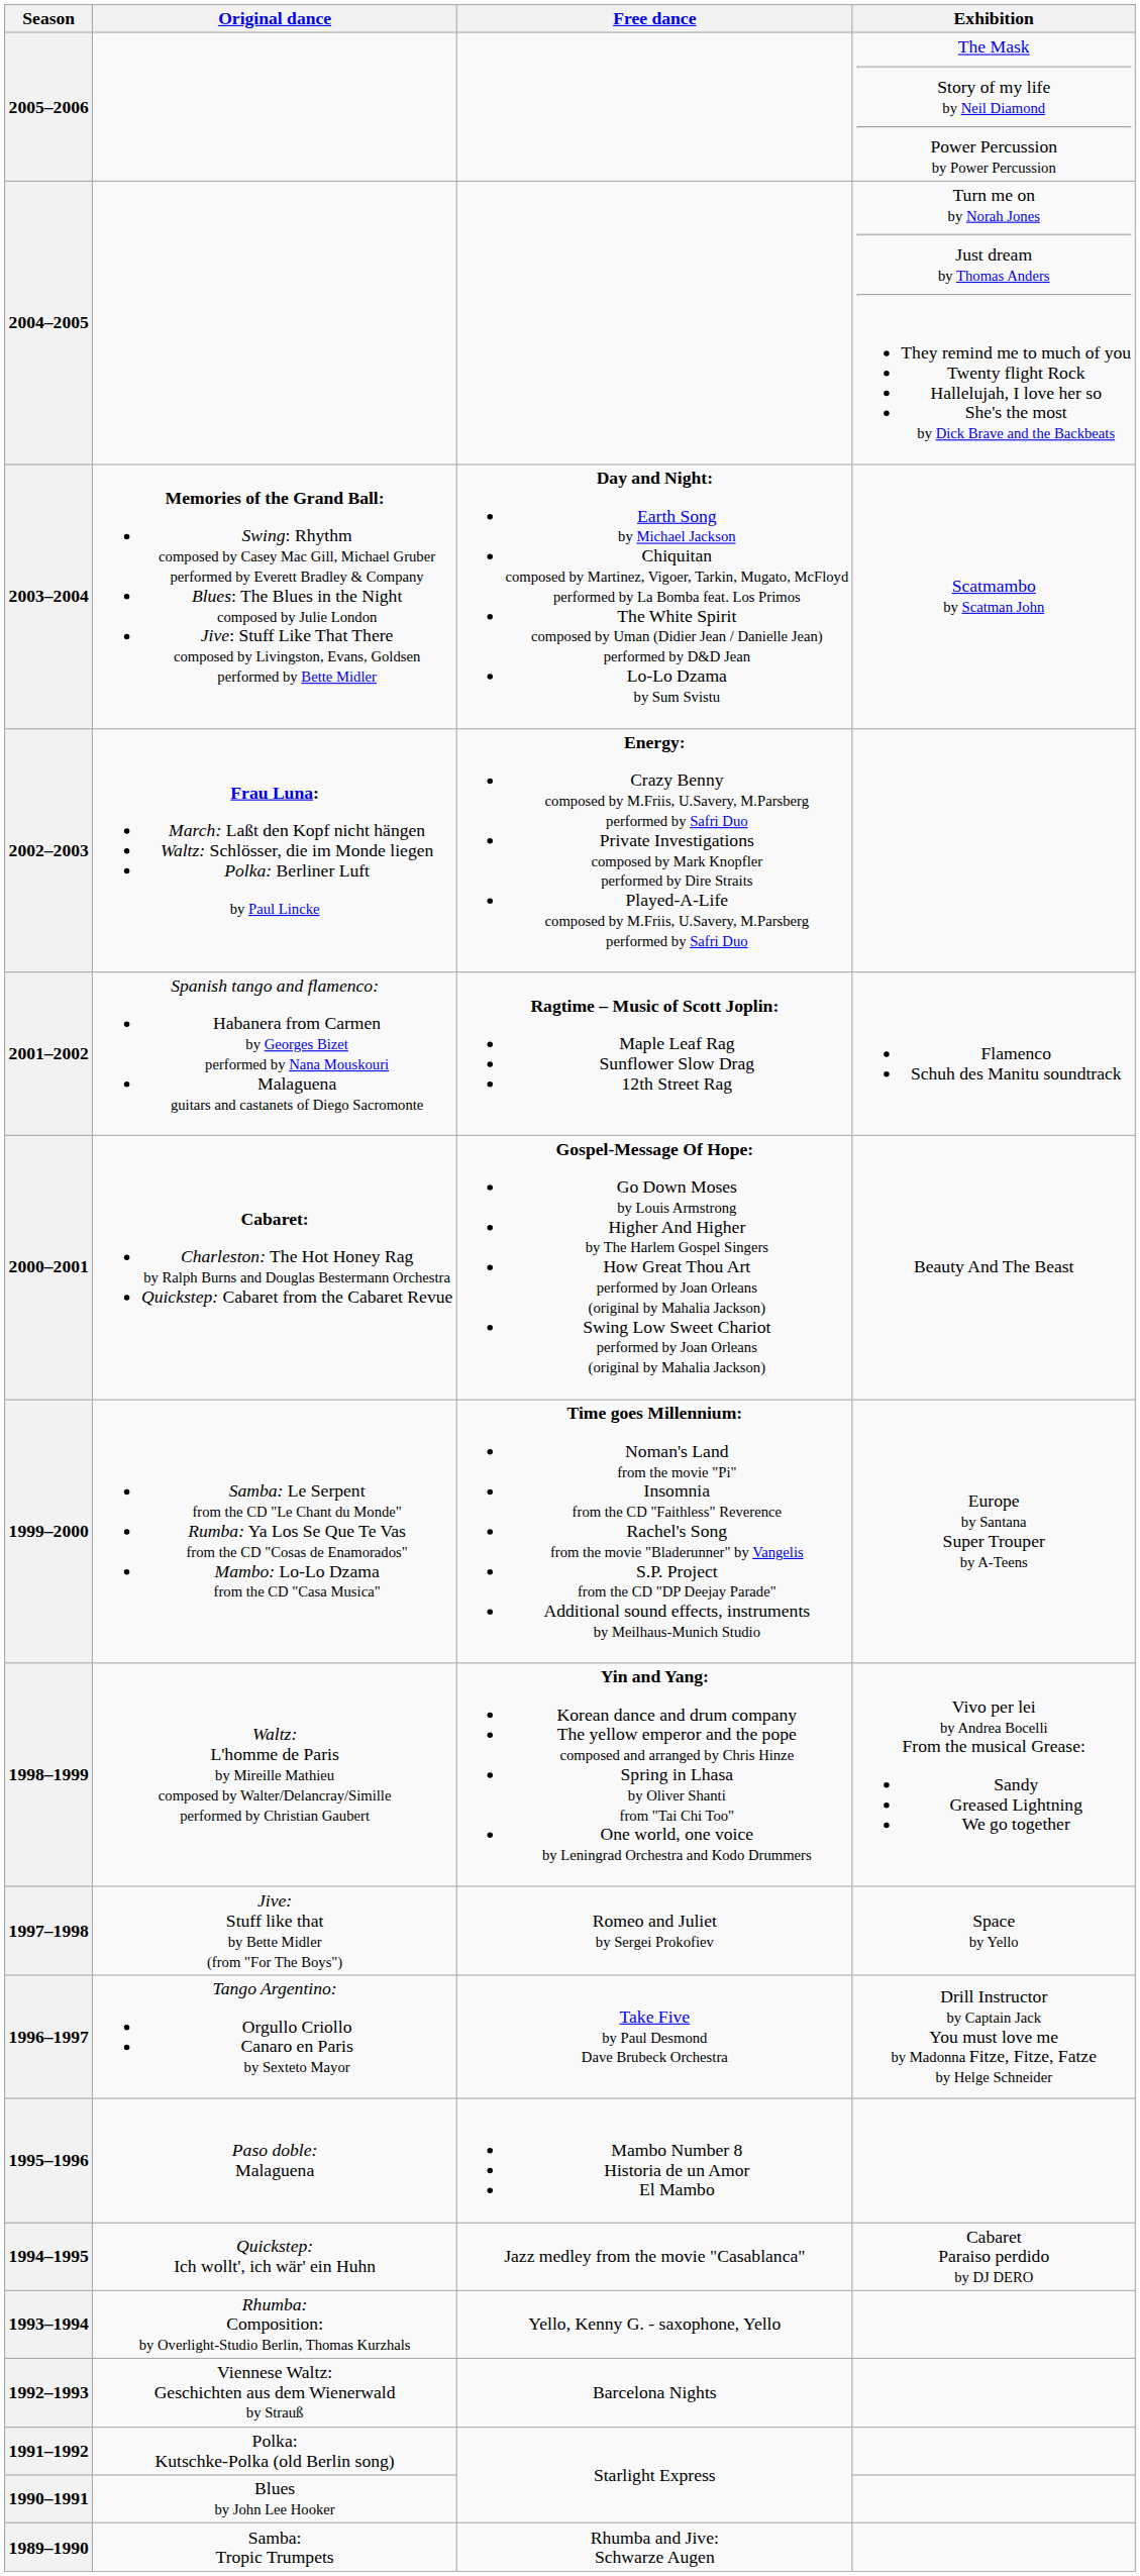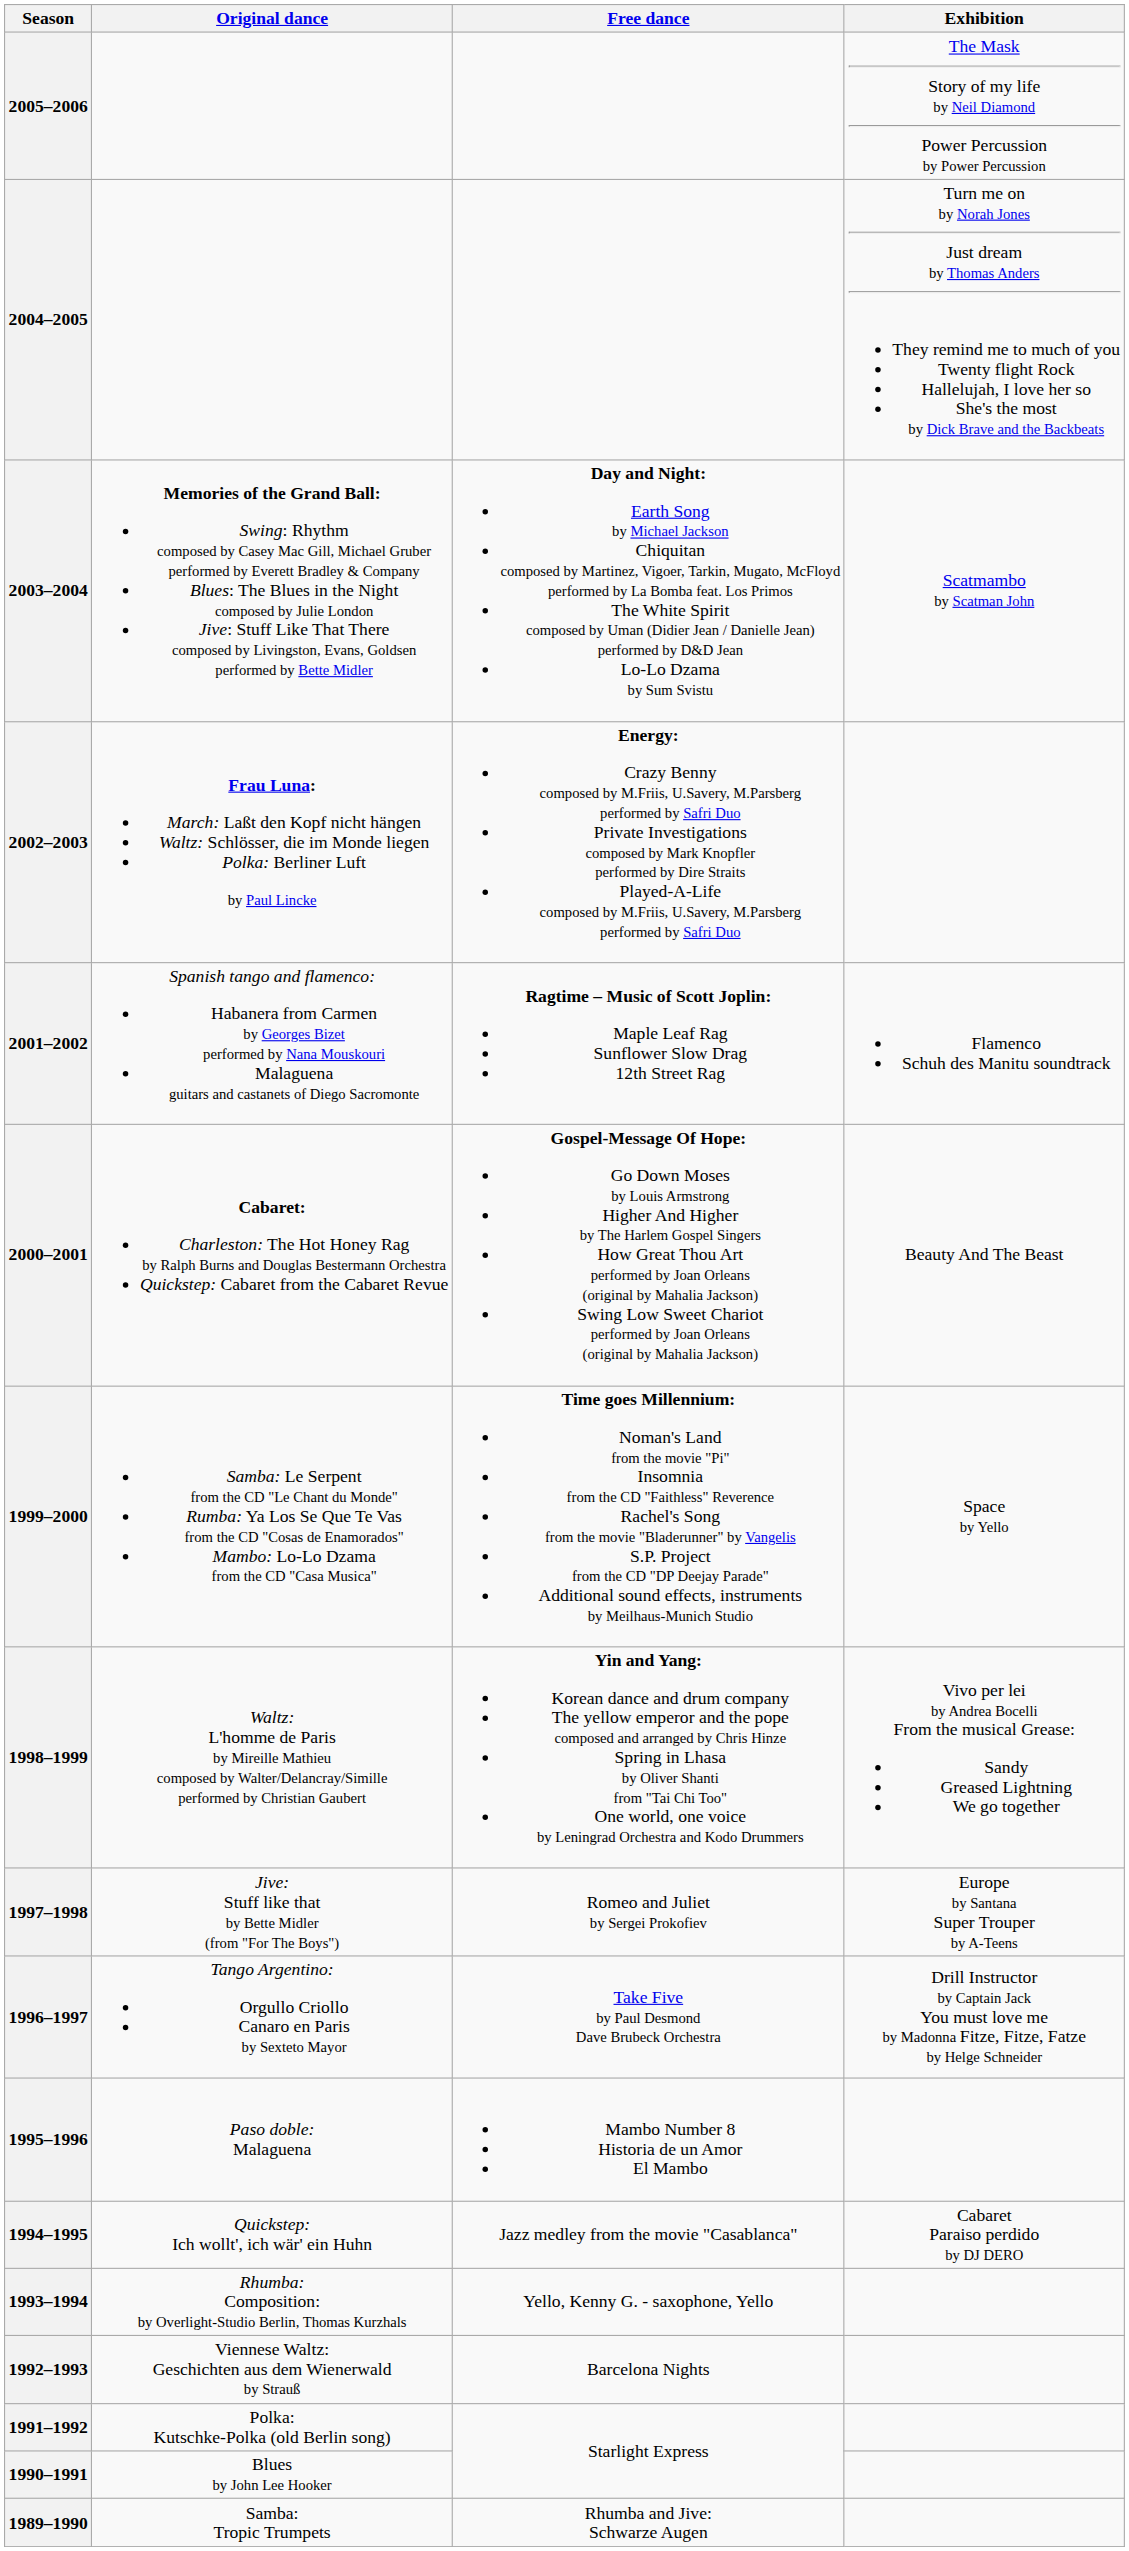1999–2000 | Exhibition: Europe by Santana Super Trouper by A-Teens -> Space by Yello
1997–1998 | Exhibition: Space by Yello -> Europe by Santana Super Trouper by A-Teens
